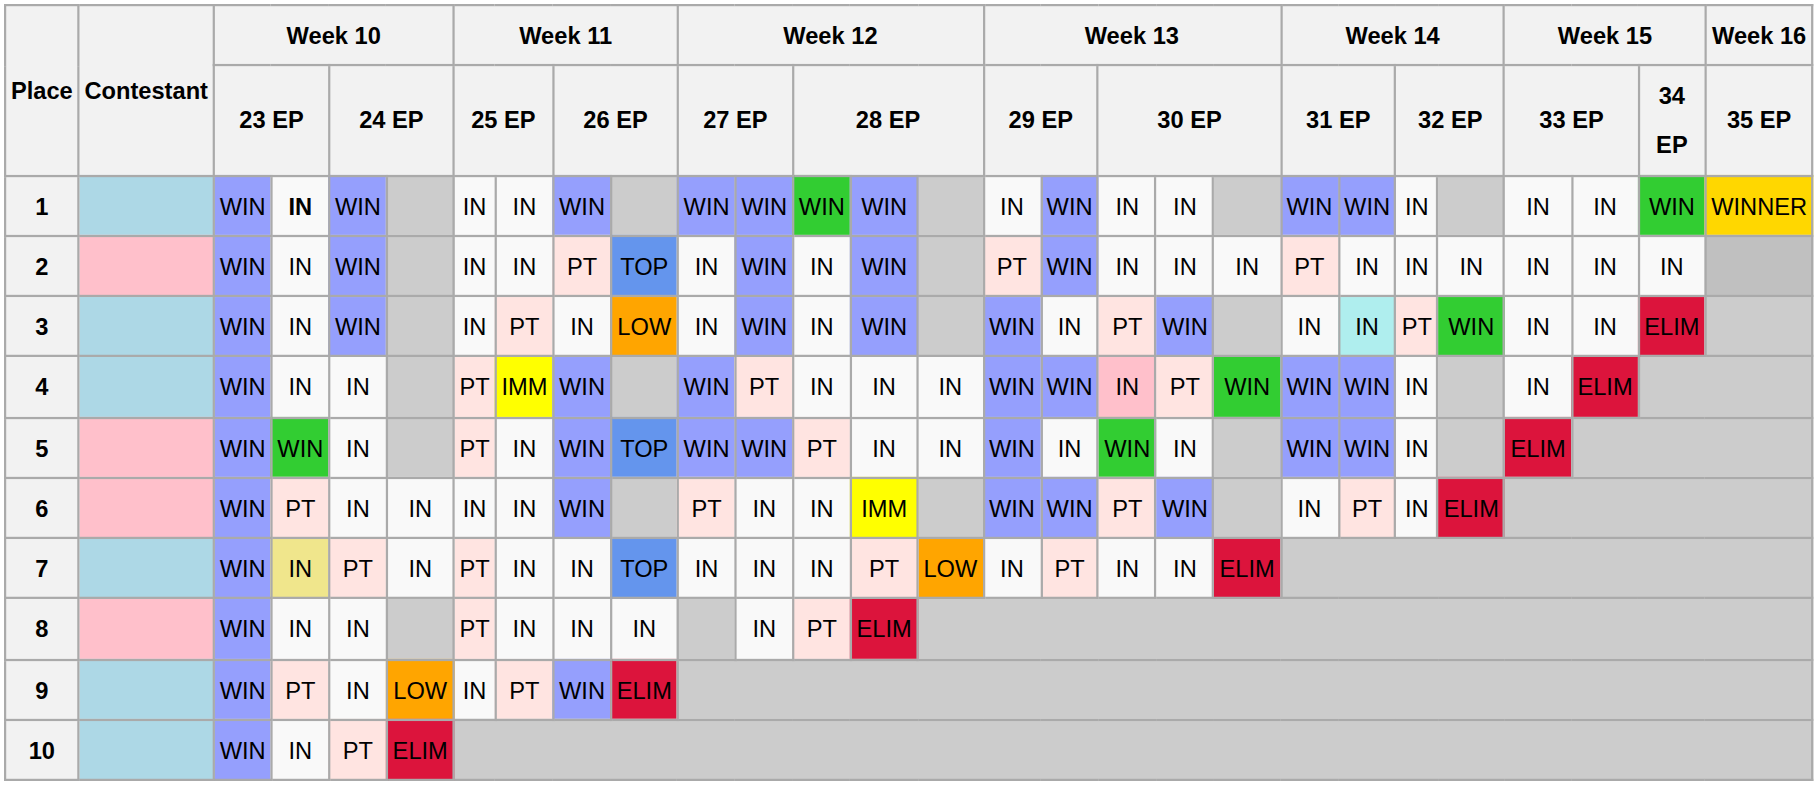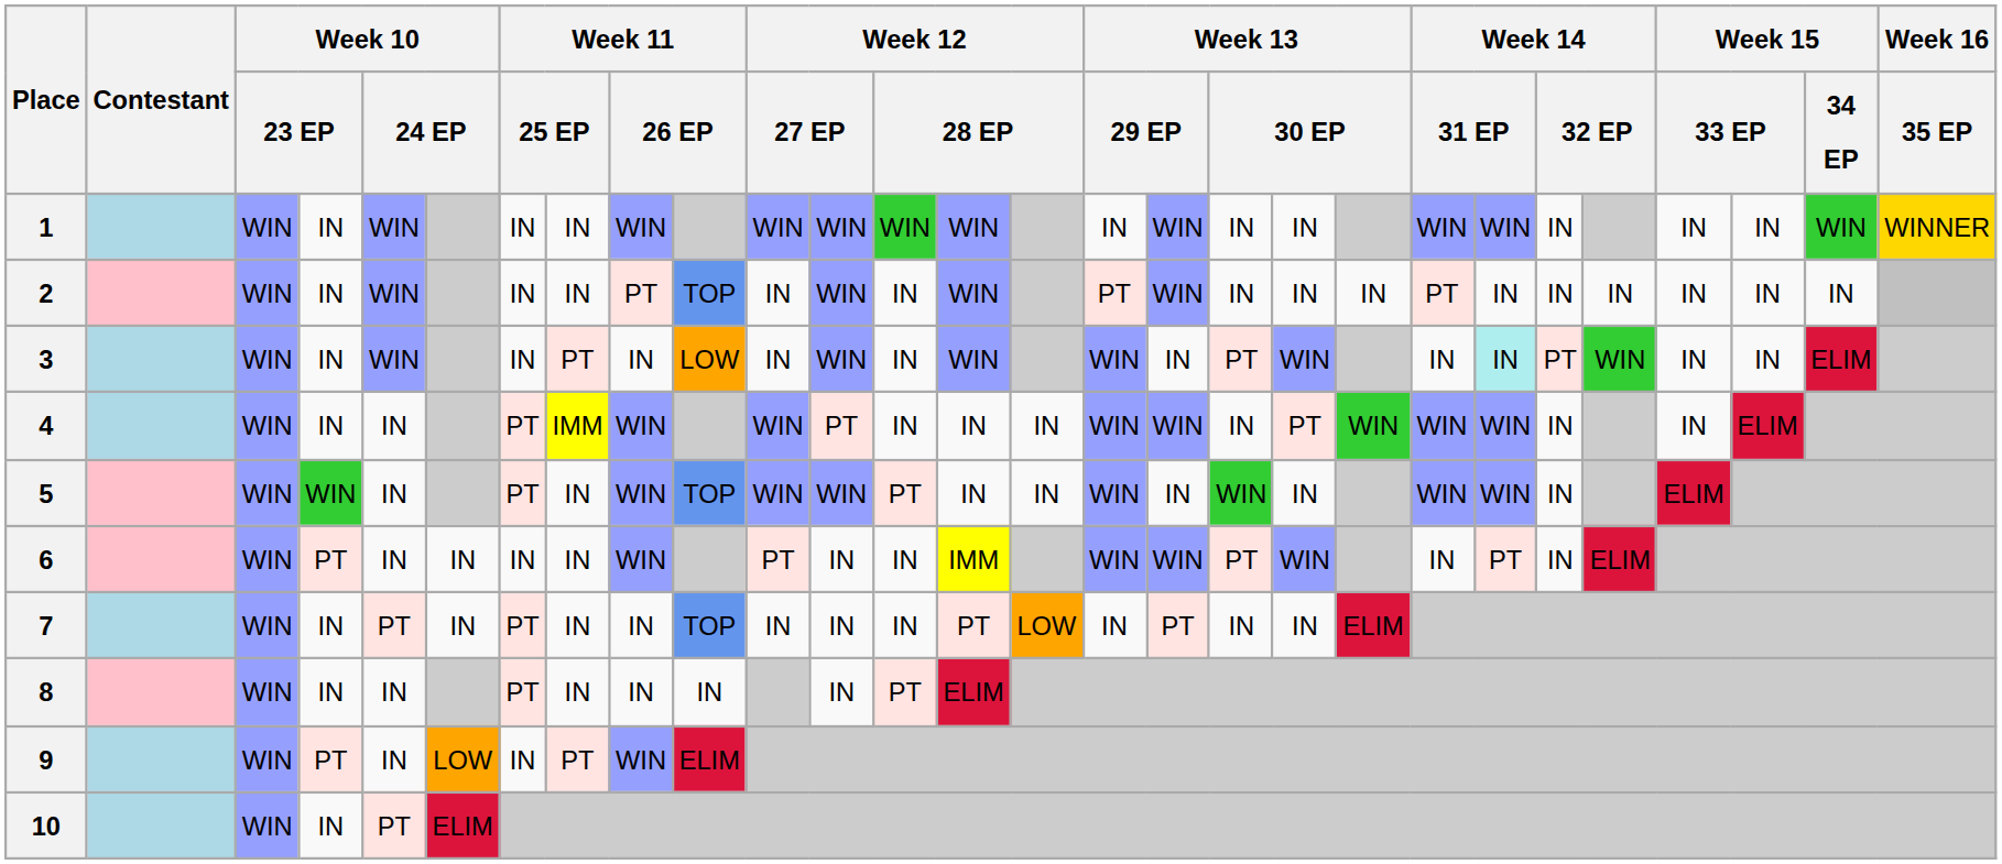1 | column 4: bold -> normal
4 | column 18: pink background -> no background
7 | column 4: khaki background -> no background
